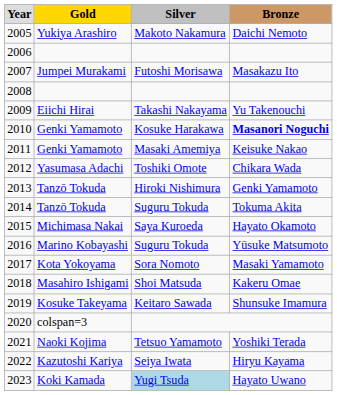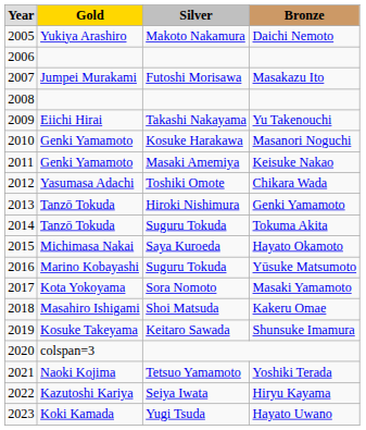2010 | Bronze: bold -> normal
2023 | Silver: lightblue background -> no background
